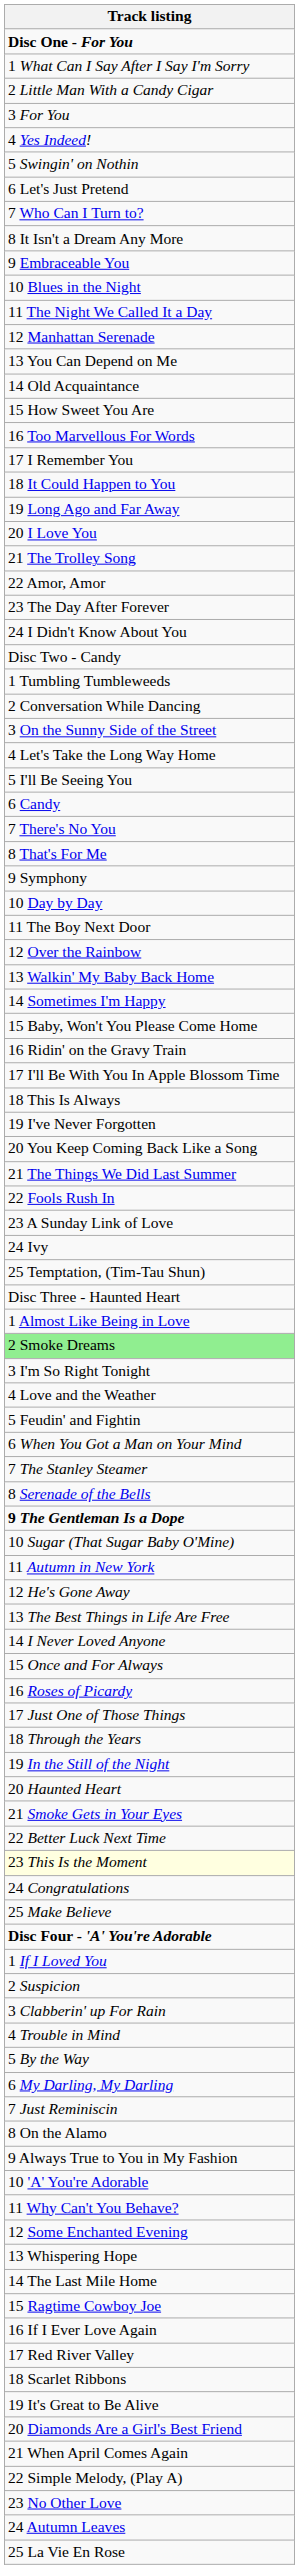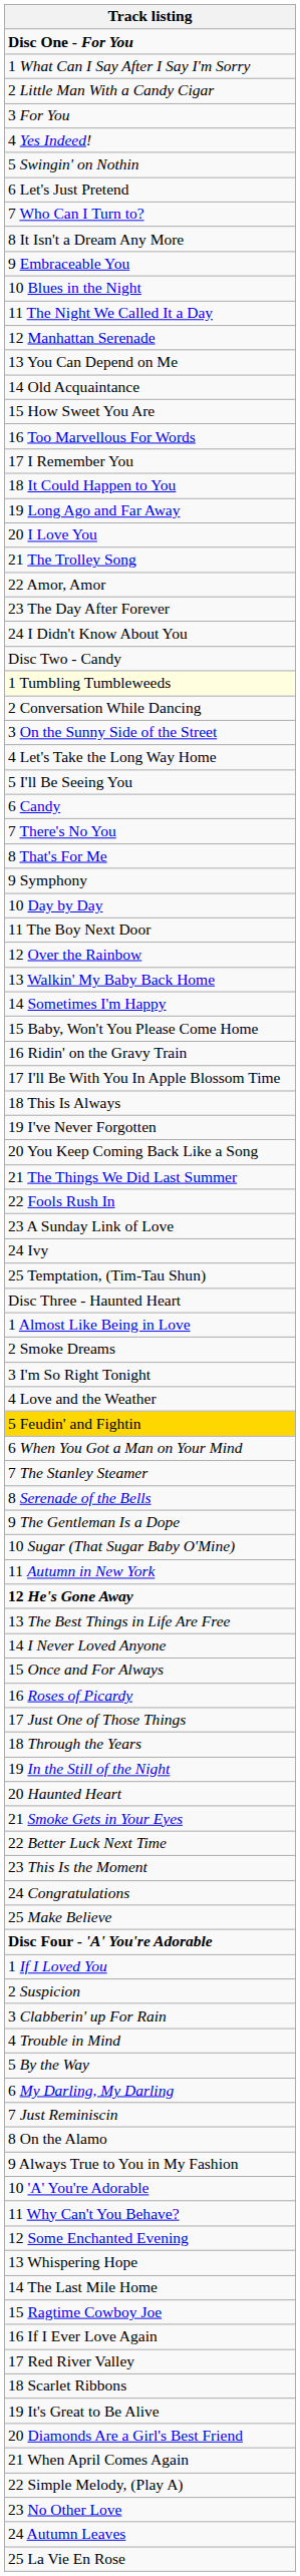row 28 | column 1: no background -> lightyellow background
row 55 | column 1: lightgreen background -> no background
row 58 | column 1: no background -> gold background
row 62 | column 1: bold -> normal
row 65 | column 1: normal -> bold
row 76 | column 1: lightyellow background -> no background
